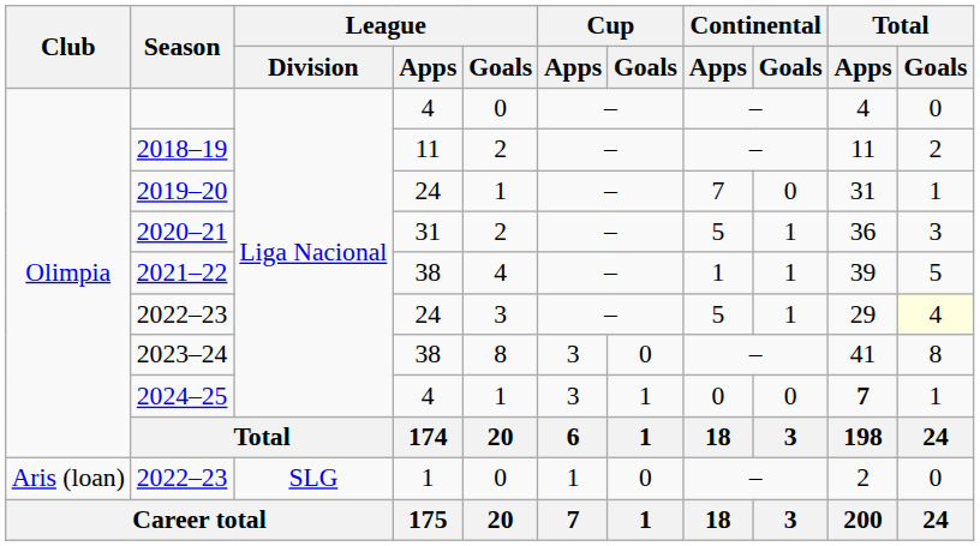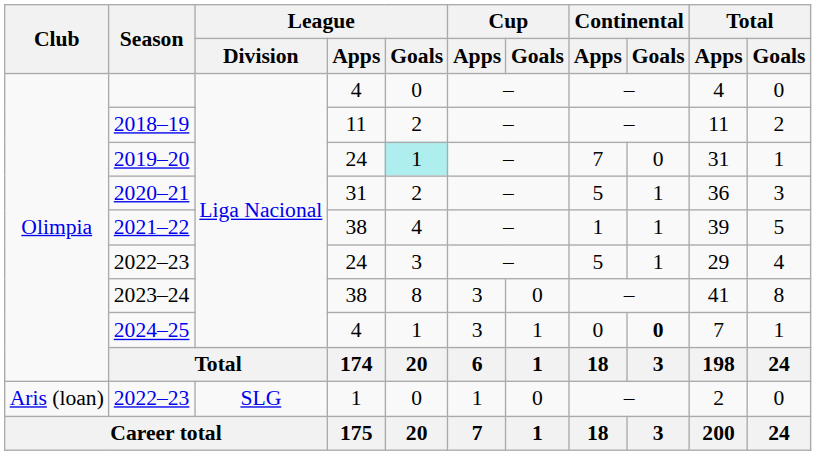2019–20 | League / Goals: no background -> paleturquoise background
2022–23 / 24 | Total / Goals: lightyellow background -> no background
2024–25 | Continental / Goals: normal -> bold
2024–25 | Total / Apps: bold -> normal
